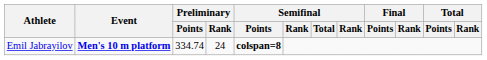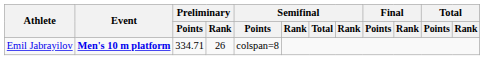Emil Jabrayilov | Preliminary / Points: 334.74 -> 334.71
Emil Jabrayilov | Preliminary / Rank: 24 -> 26
Emil Jabrayilov | Semifinal / Points: bold -> normal
